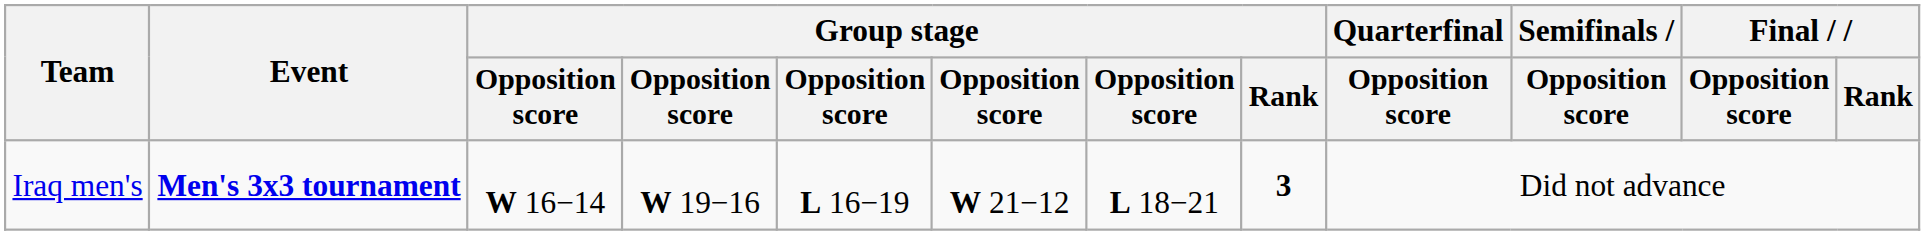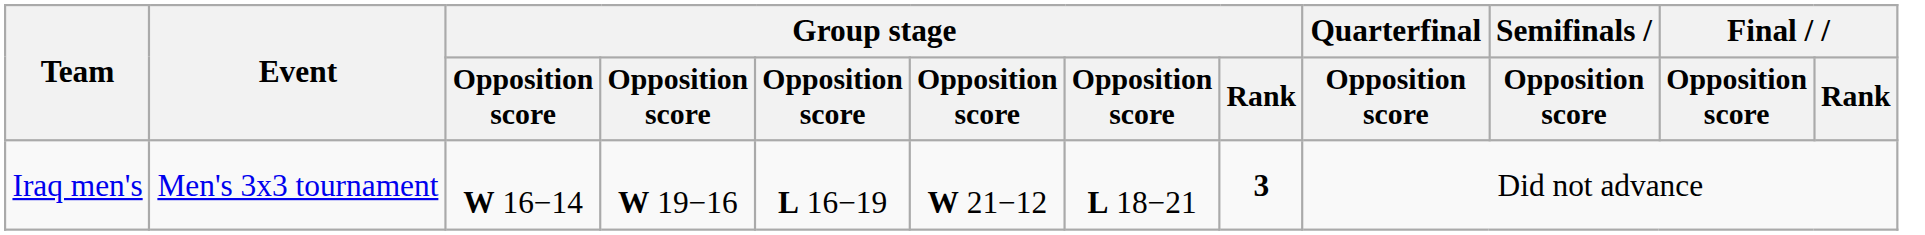Iraq men's | Event: bold -> normal
